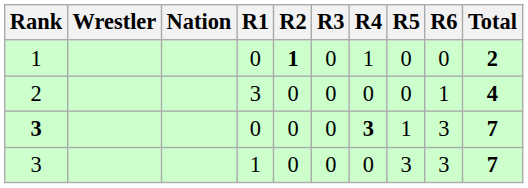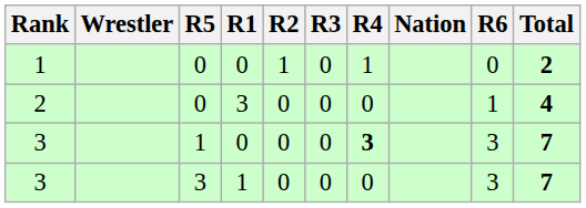columns swapped: Nation <-> R5
row 2 | R2: bold -> normal
row 4 | Rank: bold -> normal
